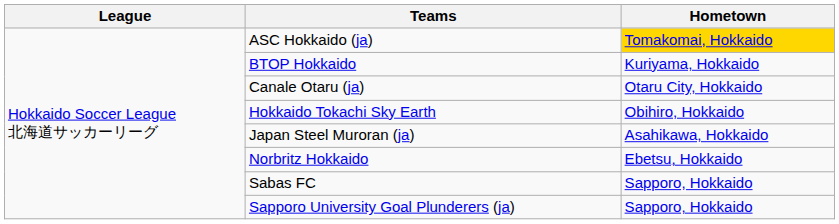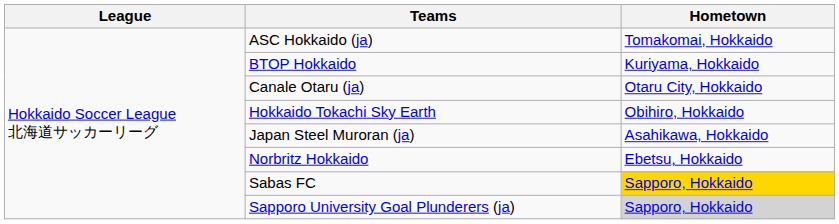ASC Hokkaido (ja) | Hometown: gold background -> no background
Sabas FC | Hometown: no background -> gold background
Sapporo University Goal Plunderers (ja) | Hometown: no background -> lightgrey background
